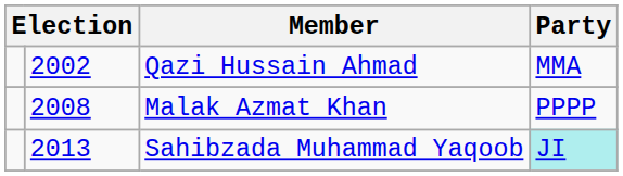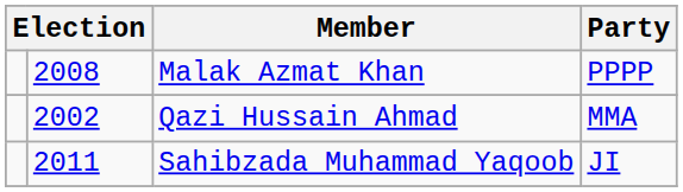rows swapped: Qazi Hussain Ahmad <-> Malak Azmat Khan
Sahibzada Muhammad Yaqoob | column 2: 2013 -> 2011
Sahibzada Muhammad Yaqoob | Party: paleturquoise background -> no background
